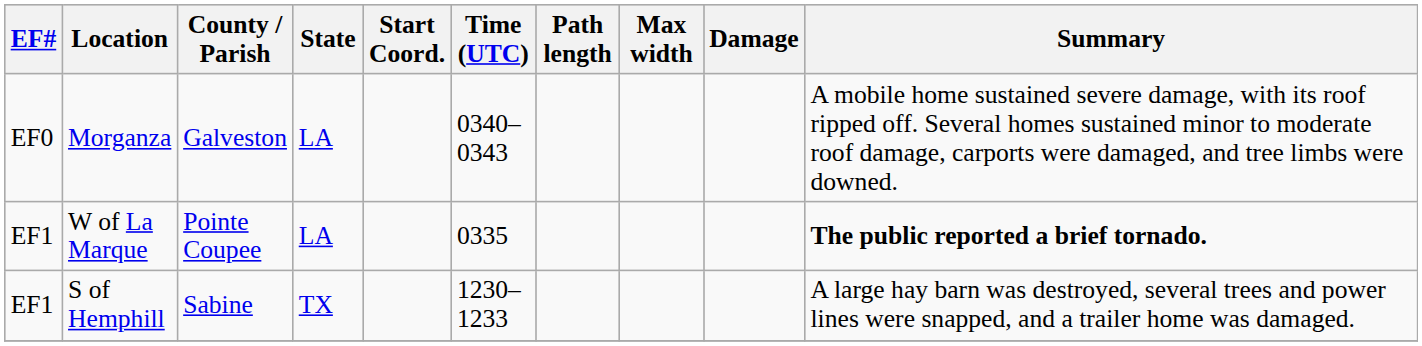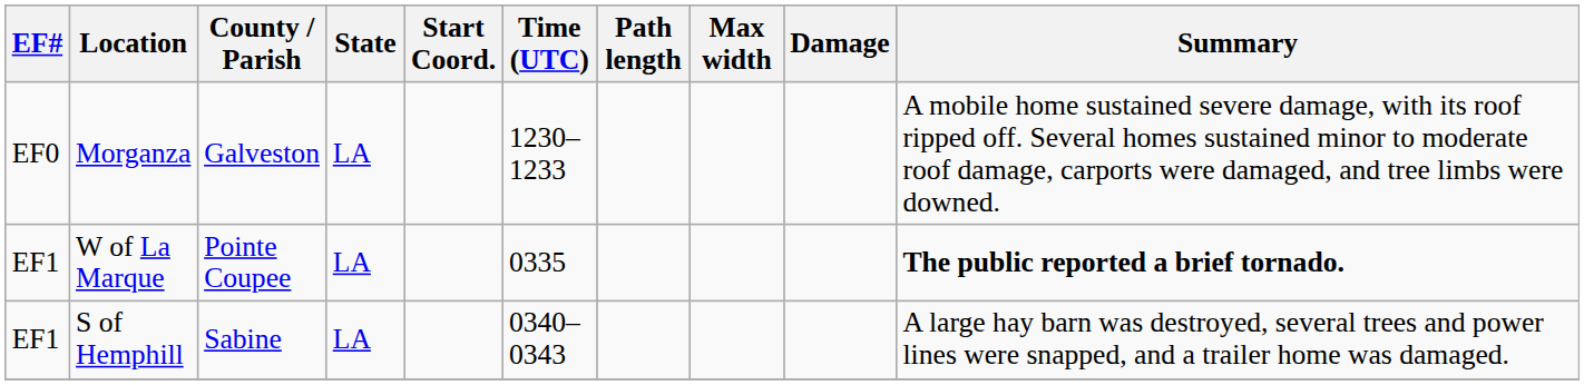Morganza | Time (UTC): 0340–0343 -> 1230–1233
S of Hemphill | State: TX -> LA
S of Hemphill | Time (UTC): 1230–1233 -> 0340–0343
